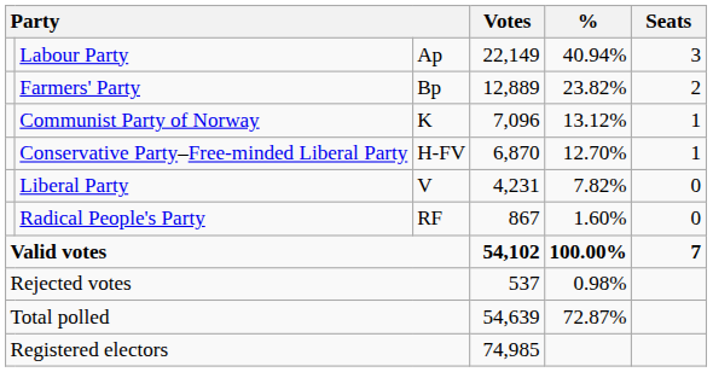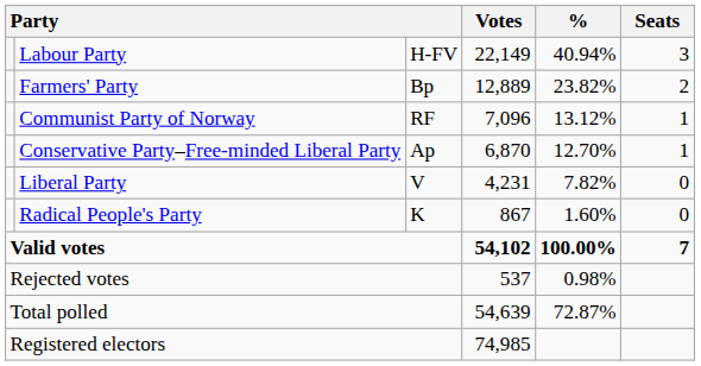Labour Party | column 3: Ap -> H-FV
Communist Party of Norway | column 3: K -> RF
Conservative Party–Free-minded Liberal Party | column 3: H-FV -> Ap
Radical People's Party | column 3: RF -> K
